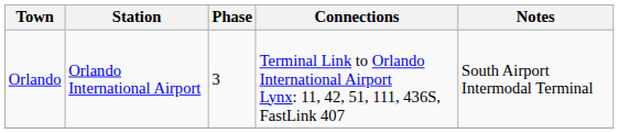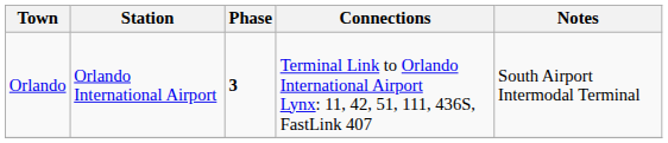Orlando | Phase: normal -> bold
